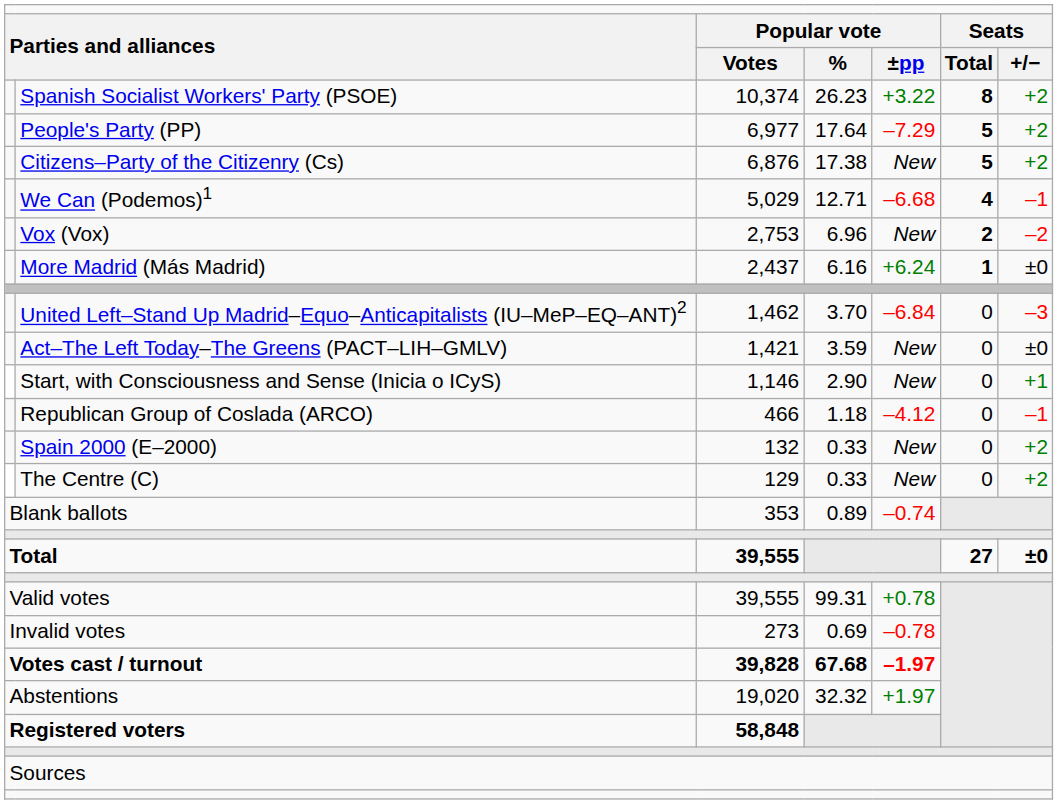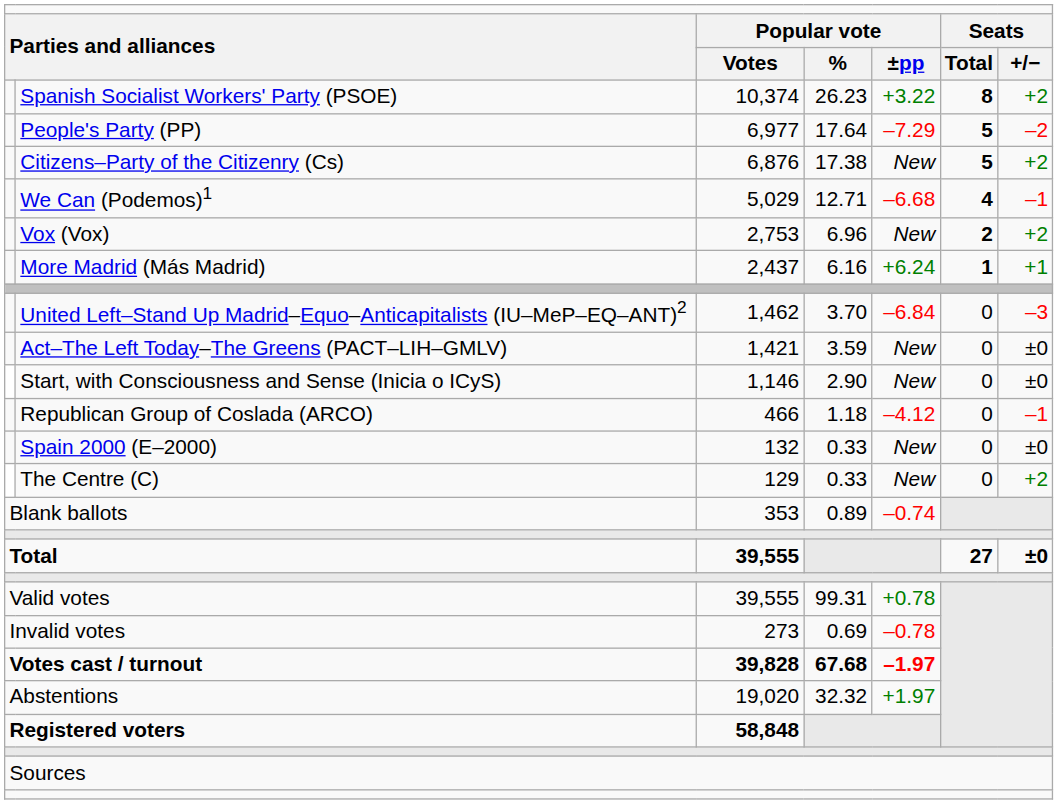People's Party (PP) | column 7: +2 -> –2
Vox (Vox) | column 7: –2 -> +2
More Madrid (Más Madrid) | column 7: ±0 -> +1
Start, with Consciousness and Sense (Inicia o ICyS) | column 7: +1 -> ±0
Spain 2000 (E–2000) | column 7: +2 -> ±0
